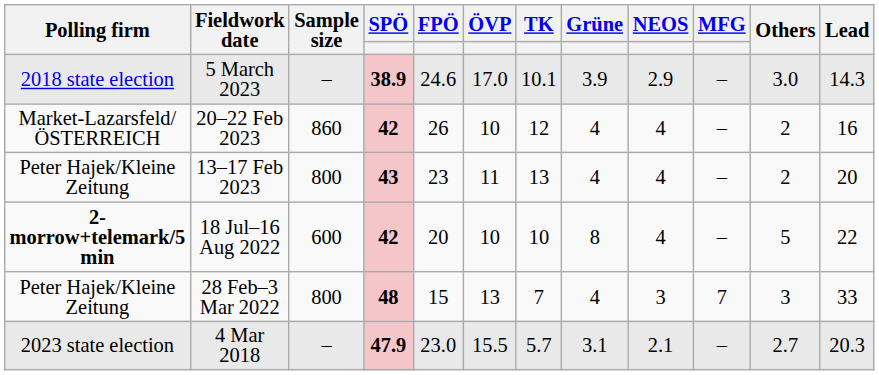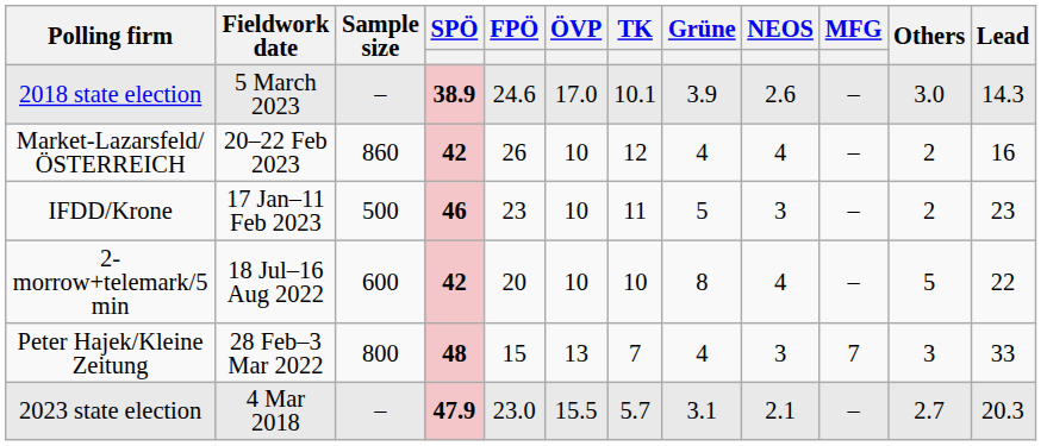5 March 2023 | NEOS: 2.9 -> 2.6
- row: Peter Hajek/Kleine Zeitung | 13–17 Feb 2023 | 800 | 43 | 23 | 11 | 13 | 4 | 4 | – | 2 | 20
+ row: IFDD/Krone | 17 Jan–11 Feb 2023 | 500 | 46 | 23 | 10 | 11 | 5 | 3 | – | 2 | 23
18 Jul–16 Aug 2022 | Polling firm: bold -> normal
